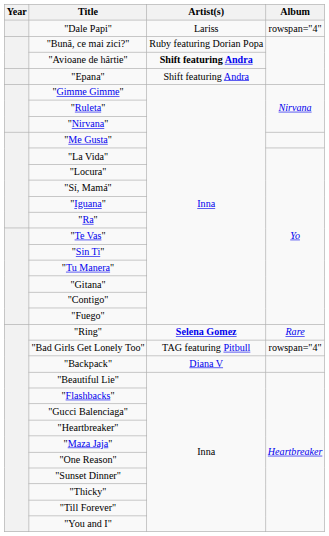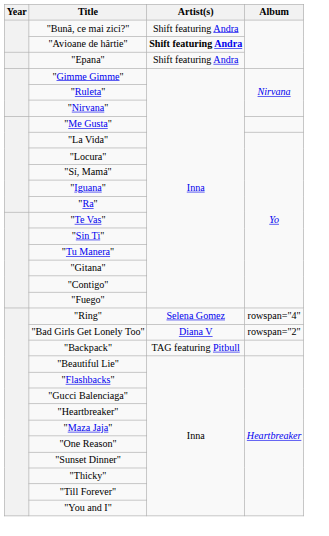- row: "Dale Papi" | Lariss | rowspan="4"
"Bună, ce mai zici?" | Artist(s): Ruby featuring Dorian Popa -> Shift featuring Andra
"Ring" | Artist(s): bold -> normal
"Ring" | Album: Rare -> rowspan="4"
"Bad Girls Get Lonely Too" | Artist(s): TAG featuring Pitbull -> Diana V
"Bad Girls Get Lonely Too" | Album: rowspan="4" -> rowspan="2"
"Backpack" | Artist(s): Diana V -> TAG featuring Pitbull
